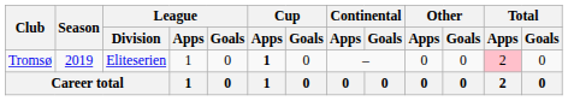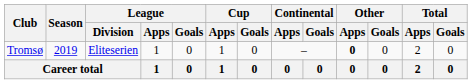Tromsø | Cup / Apps: bold -> normal
Tromsø | Other / Apps: normal -> bold
Tromsø | Total / Apps: pink background -> no background
